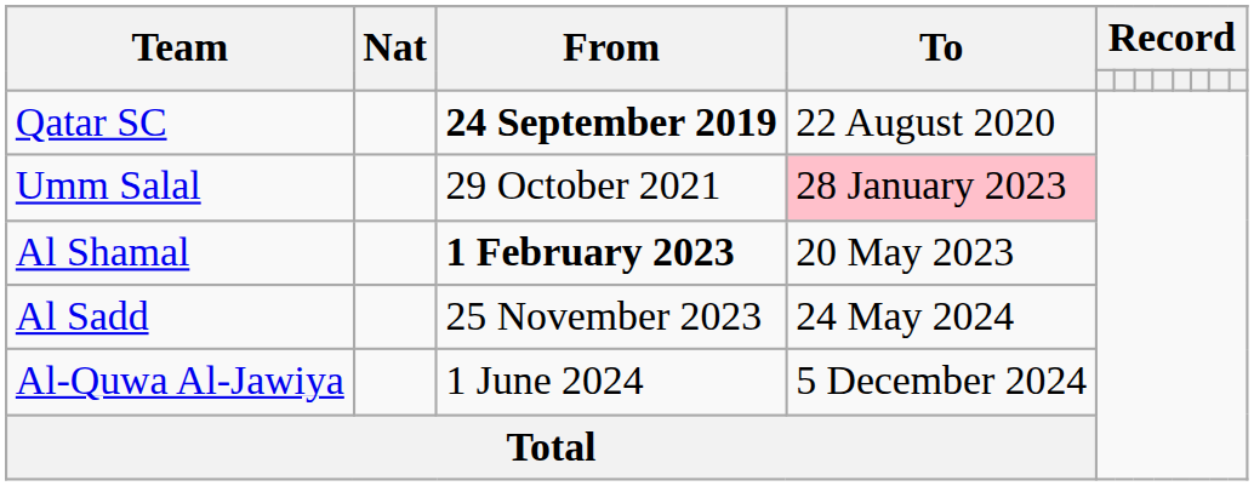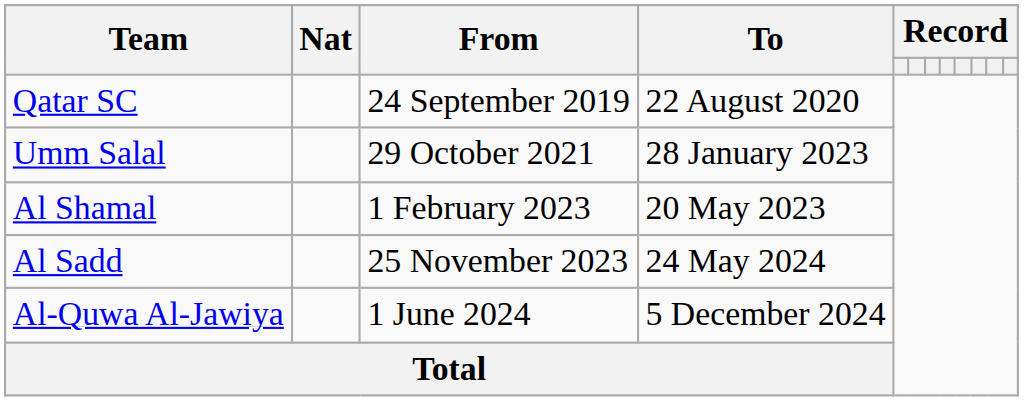Qatar SC | From: bold -> normal
Umm Salal | To: pink background -> no background
Al Shamal | From: bold -> normal
